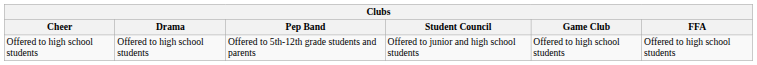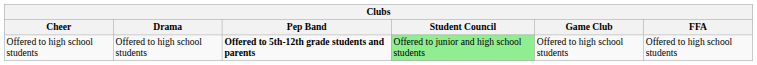row 3 | Pep Band: normal -> bold
row 3 | Student Council: no background -> lightgreen background
